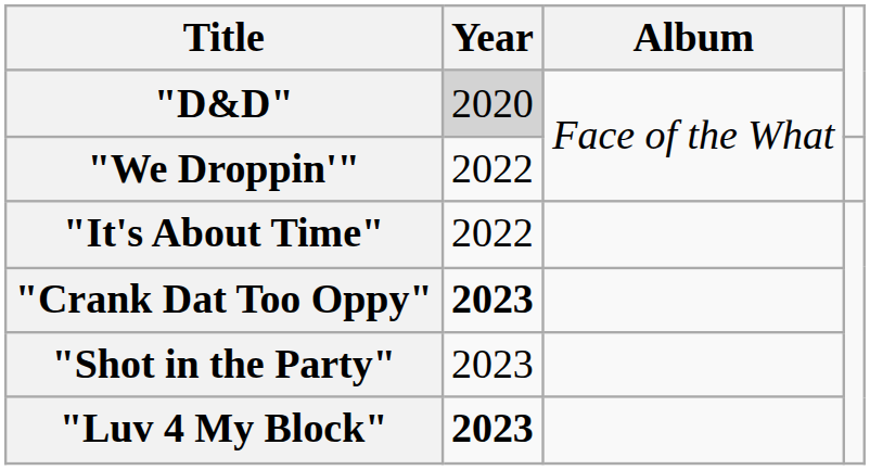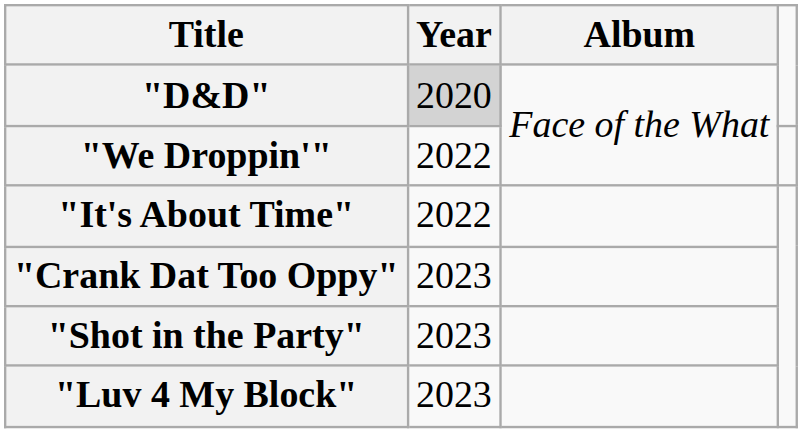"Crank Dat Too Oppy" | Year: bold -> normal
"Luv 4 My Block" | Year: bold -> normal
